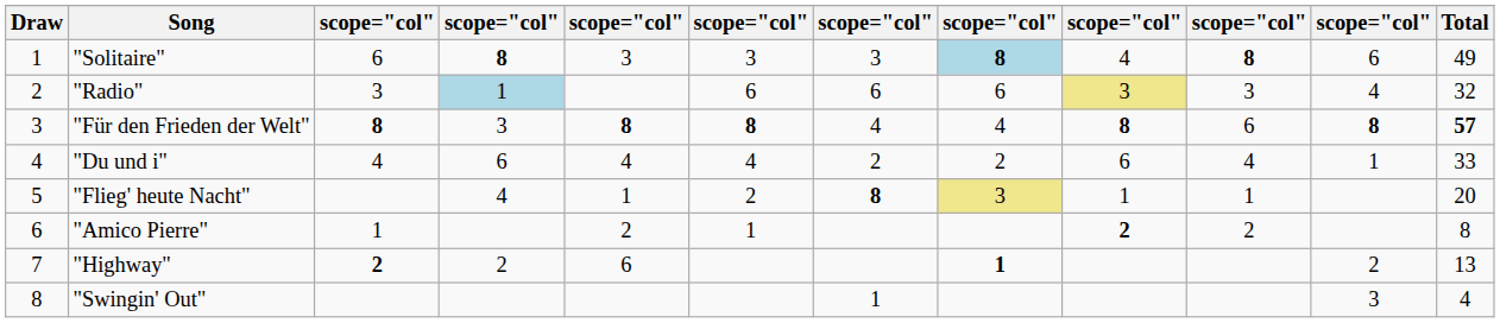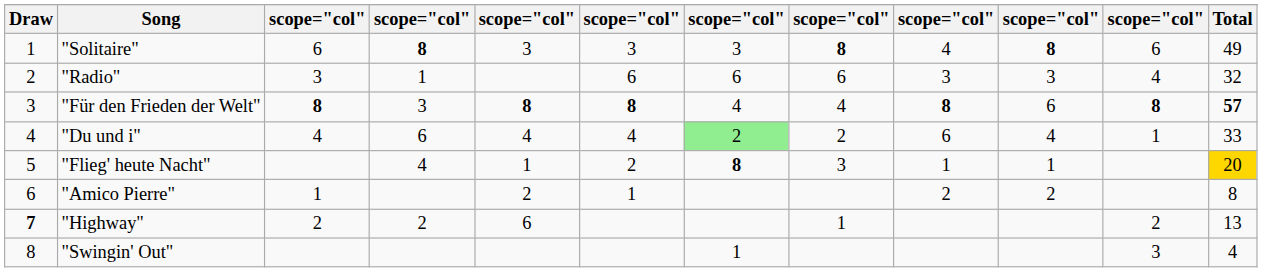"Solitaire" | column 8: lightblue background -> no background
"Radio" | column 4: lightblue background -> no background
"Radio" | column 9: khaki background -> no background
"Du und i" | column 7: no background -> lightgreen background
"Flieg' heute Nacht" | column 8: khaki background -> no background
"Flieg' heute Nacht" | Total: no background -> gold background
"Amico Pierre" | column 9: bold -> normal
"Highway" | Draw: normal -> bold
"Highway" | column 3: bold -> normal
"Highway" | column 8: bold -> normal
